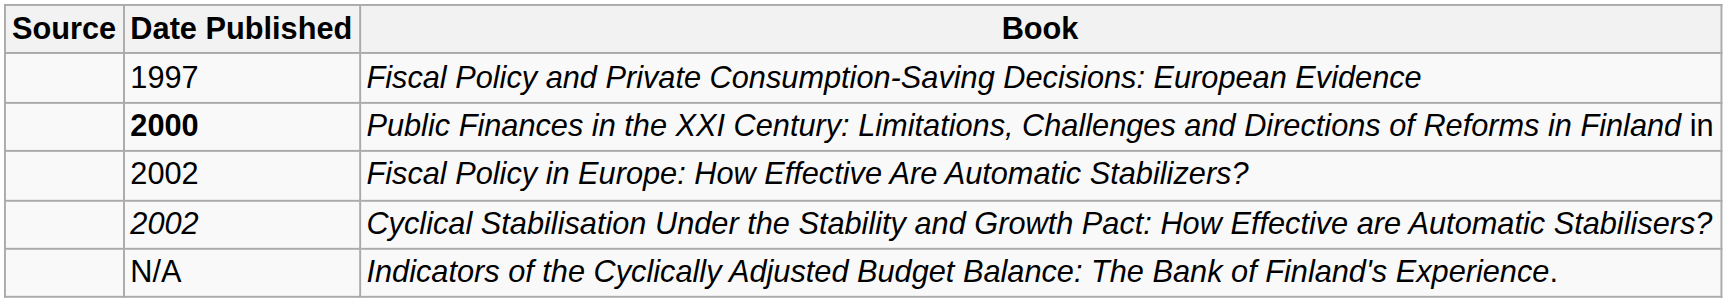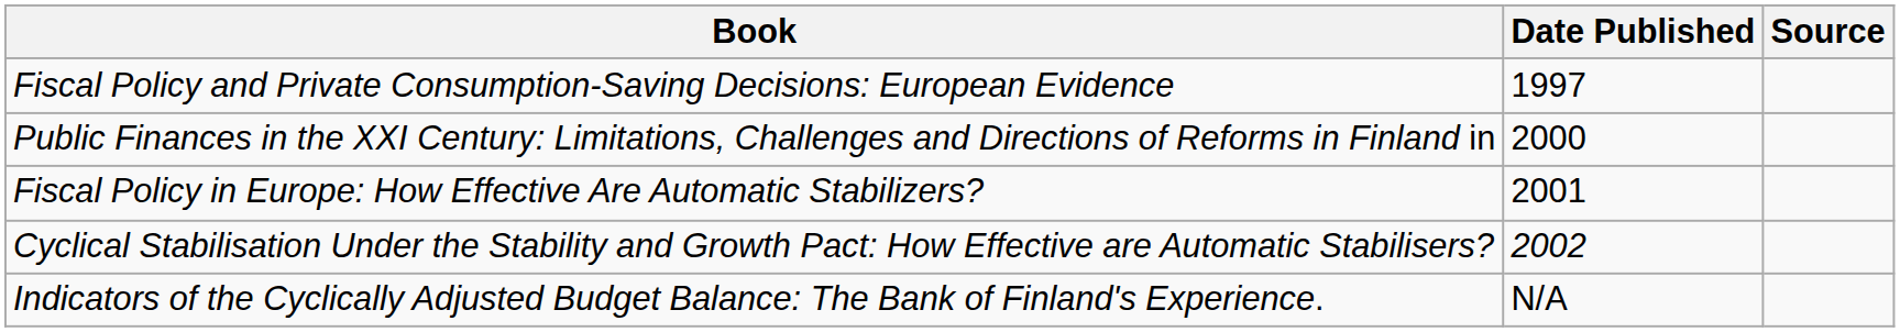columns swapped: Book <-> Source
row 3 | Date Published: bold -> normal
row 4 | Date Published: 2002 -> 2001
